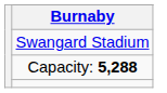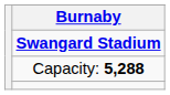Swangard Stadium | Burnaby: normal -> bold
